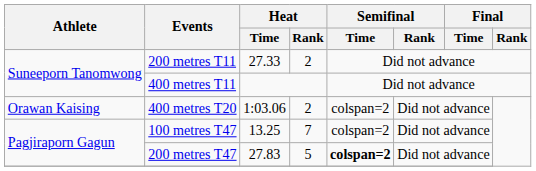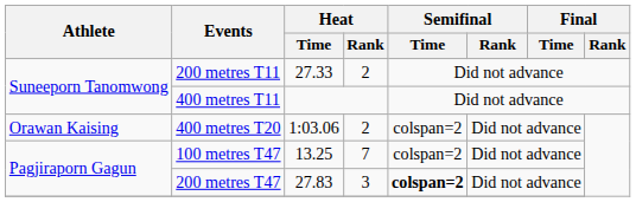200 metres T47 | Heat / Rank: 5 -> 3
